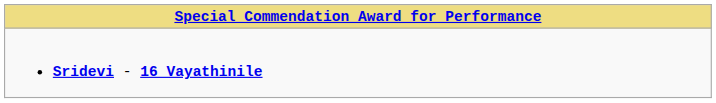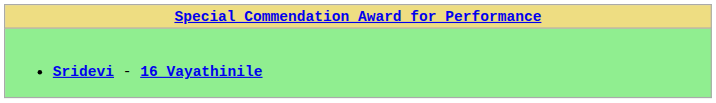row 2 | column 1: no background -> lightgreen background
